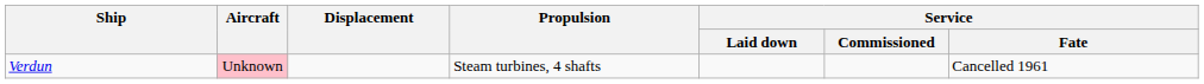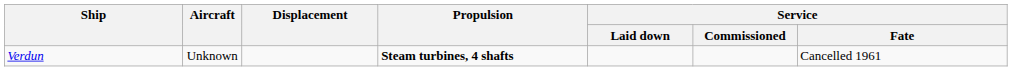Verdun | Aircraft: pink background -> no background
Verdun | Propulsion: normal -> bold
